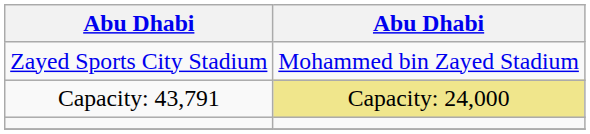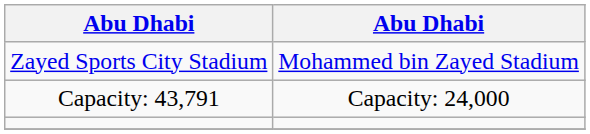row 3 | column 2: khaki background -> no background
